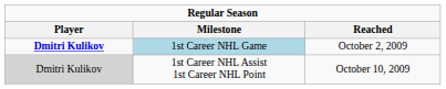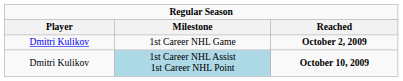row 3 | Player: bold -> normal
row 3 | Milestone: lightblue background -> no background
row 3 | Reached: normal -> bold
row 4 | Player: lightgrey background -> no background
row 4 | Milestone: no background -> lightblue background
row 4 | Reached: normal -> bold
